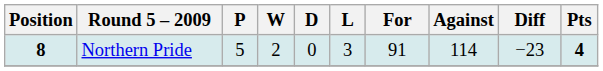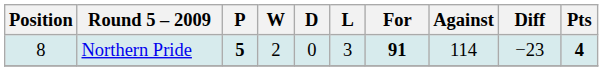Northern Pride | Position: bold -> normal
Northern Pride | P: normal -> bold
Northern Pride | For: normal -> bold
